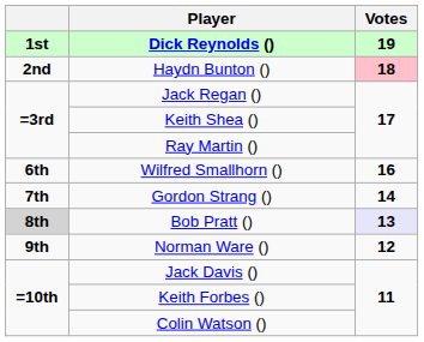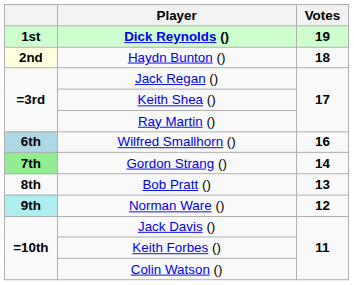Haydn Bunton () | column 1: no background -> lightyellow background
Haydn Bunton () | Votes: pink background -> no background
Wilfred Smallhorn () | column 1: no background -> lightblue background
Gordon Strang () | column 1: no background -> lightgreen background
Bob Pratt () | column 1: lightgrey background -> no background
Bob Pratt () | Votes: lavender background -> no background
Norman Ware () | column 1: no background -> paleturquoise background
